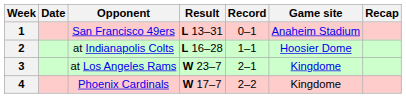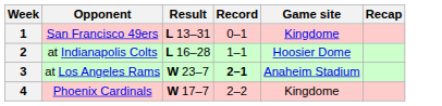- column: Date
1 | Game site: Anaheim Stadium -> Kingdome
3 | Record: normal -> bold
3 | Game site: Kingdome -> Anaheim Stadium
